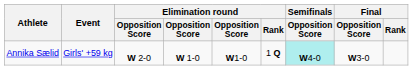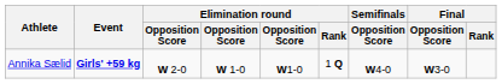Annika Sælid | Event: normal -> bold
Annika Sælid | Semifinals / Opposition Score: paleturquoise background -> no background
